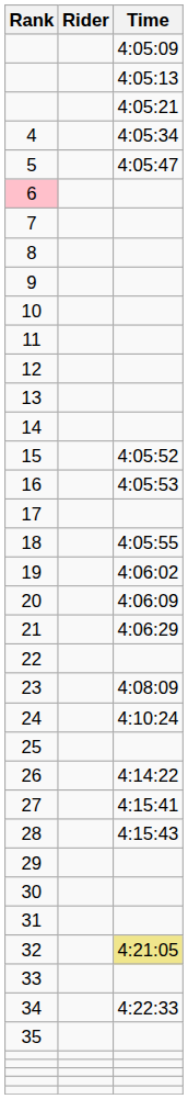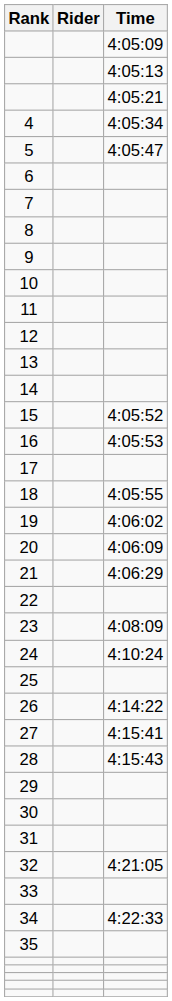6 | Rank: pink background -> no background
32 | Time: khaki background -> no background
